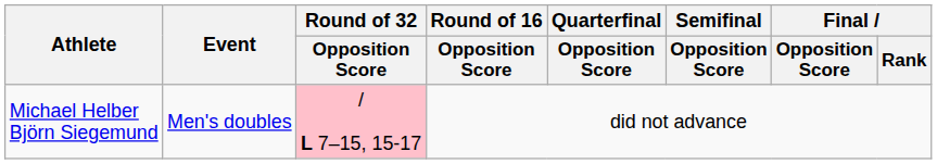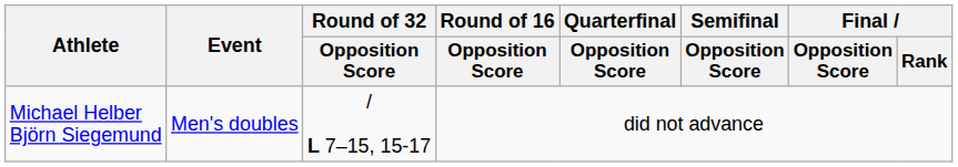Michael Helber Björn Siegemund | Round of 32 / Opposition Score: pink background -> no background
